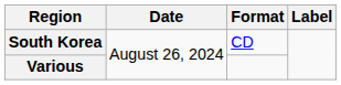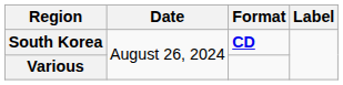South Korea | Format: normal -> bold
